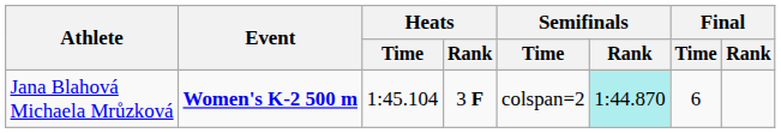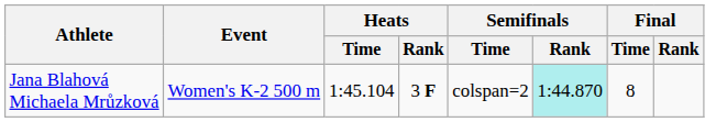Jana Blahová Michaela Mrůzková | Event: bold -> normal
Jana Blahová Michaela Mrůzková | Final / Time: 6 -> 8
